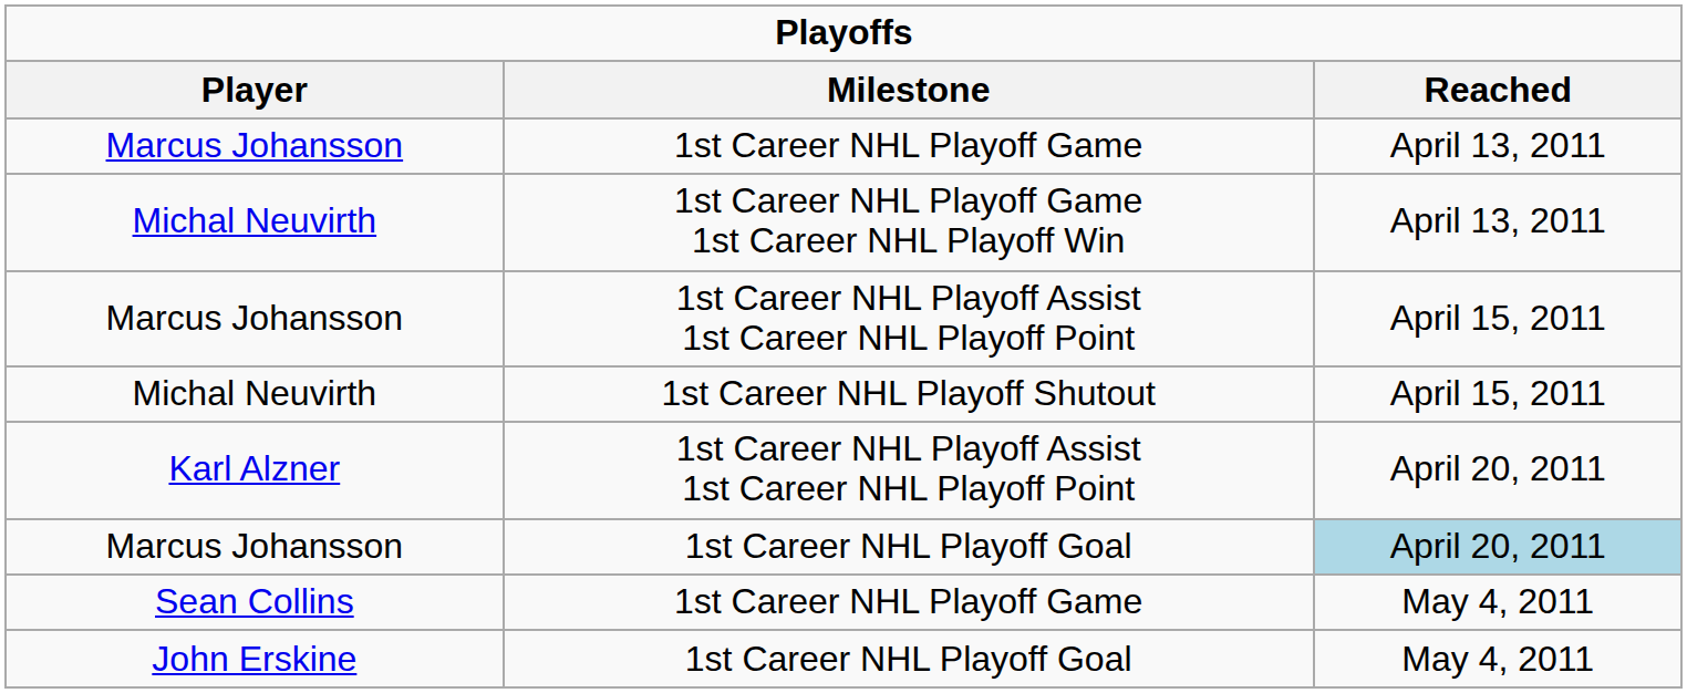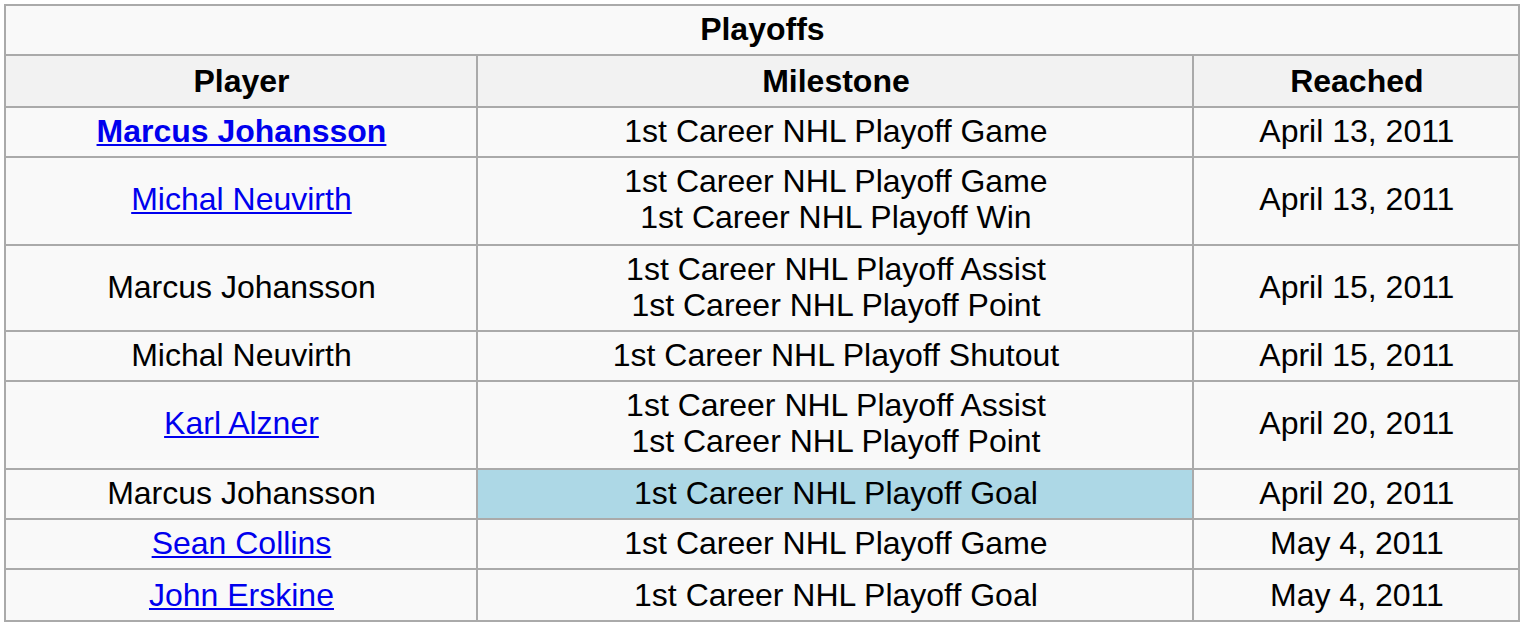row 3 | Player: normal -> bold
row 8 | Milestone: no background -> lightblue background
row 8 | Reached: lightblue background -> no background
